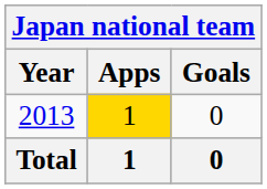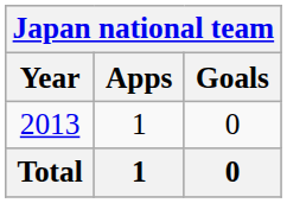2013 | Apps: gold background -> no background
